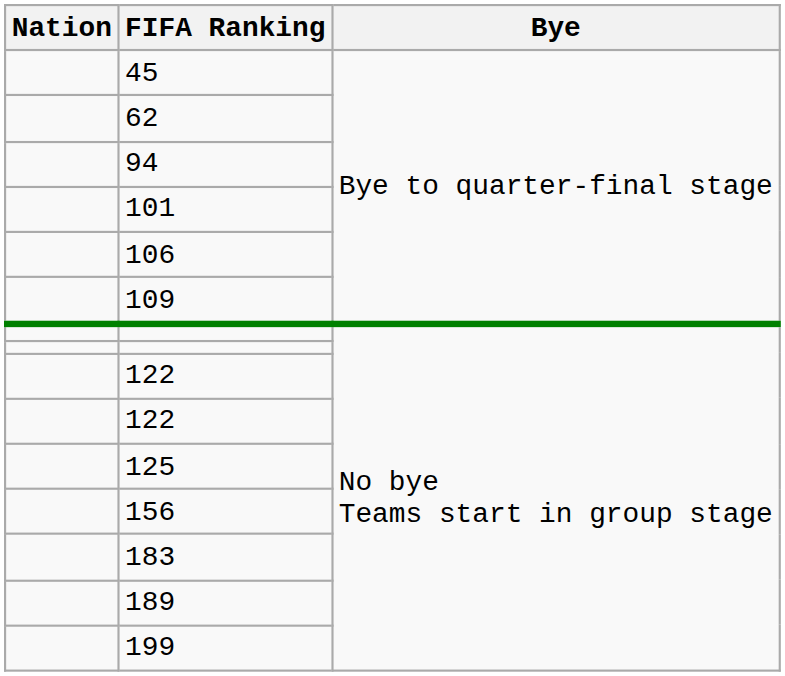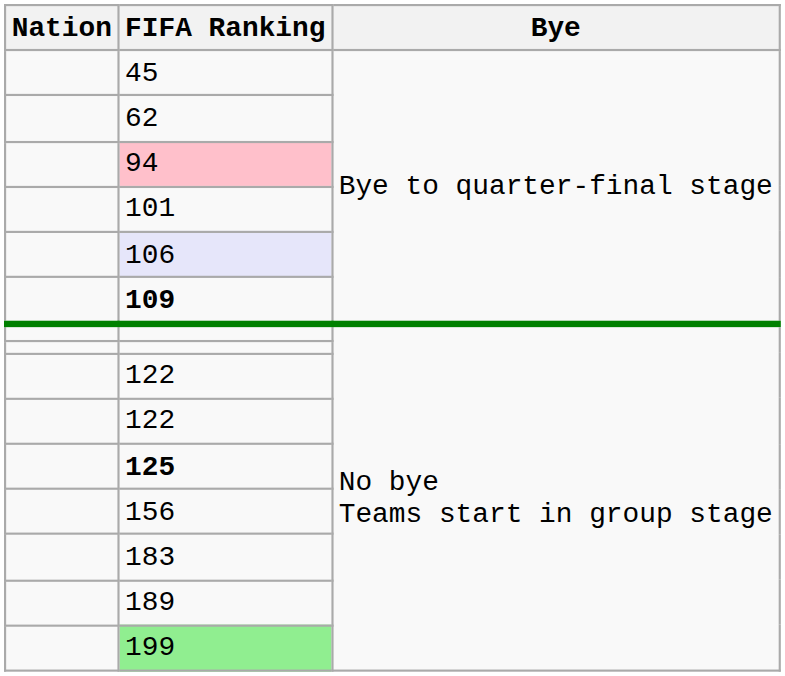94 | FIFA Ranking: no background -> pink background
106 | FIFA Ranking: no background -> lavender background
109 | FIFA Ranking: normal -> bold
125 | FIFA Ranking: normal -> bold
199 | FIFA Ranking: no background -> lightgreen background
